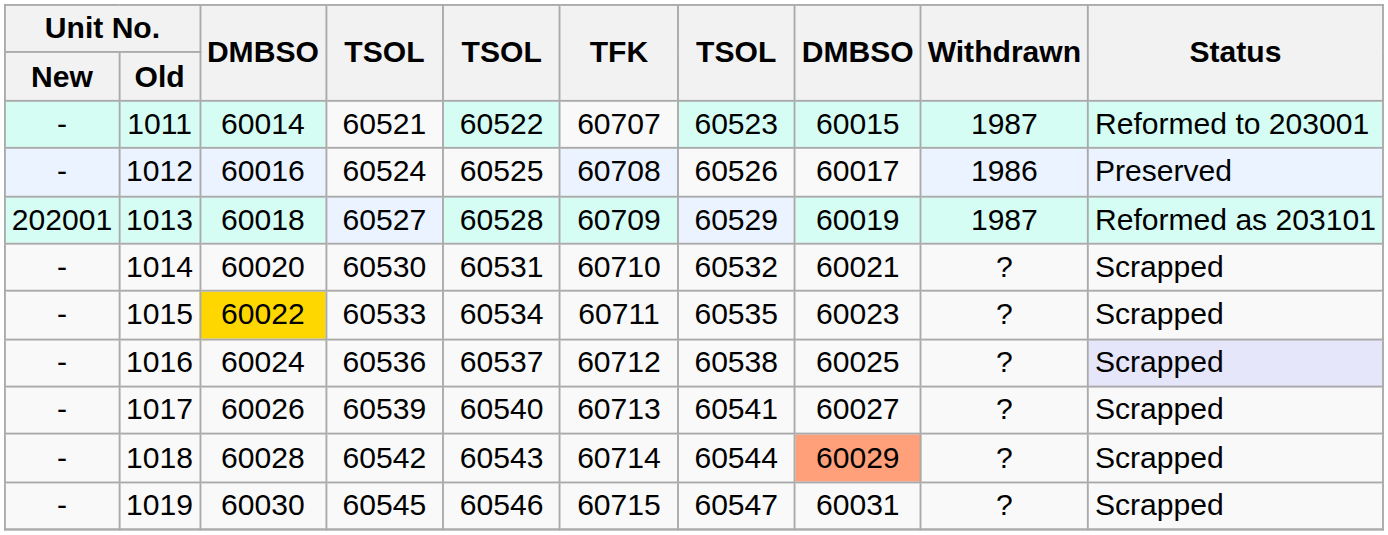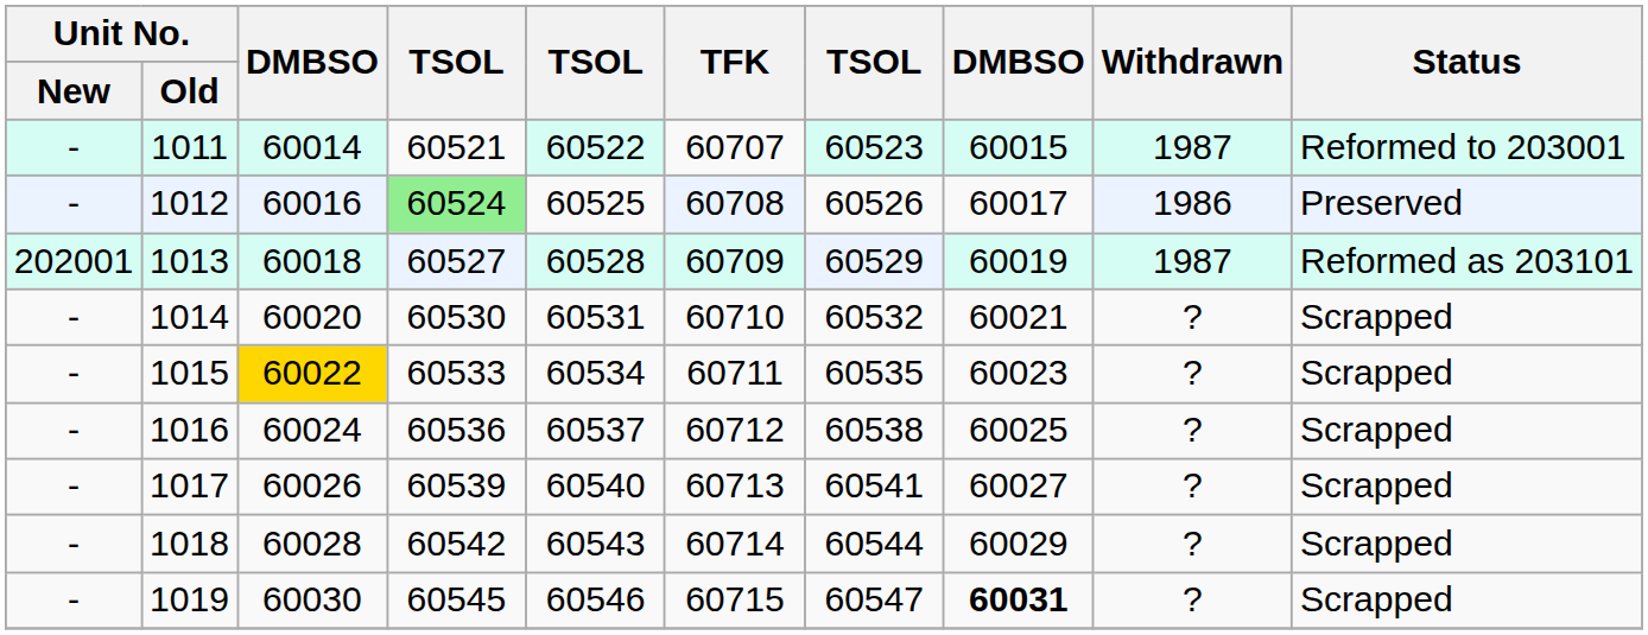1012 | column 4: no background -> lightgreen background
1016 | Status: lavender background -> no background
1018 | column 8: lightsalmon background -> no background
1019 | column 8: normal -> bold
